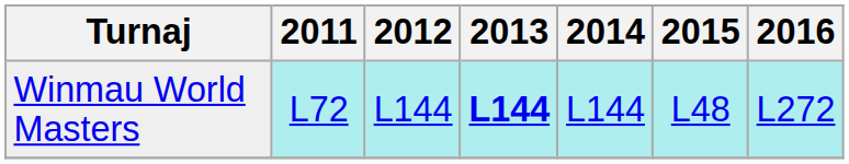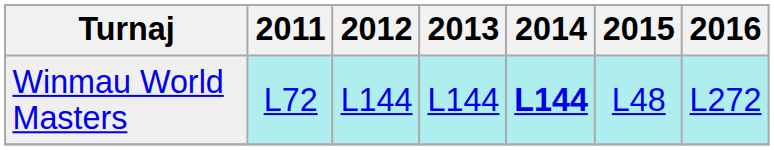Winmau World Masters | 2013: bold -> normal
Winmau World Masters | 2014: normal -> bold
